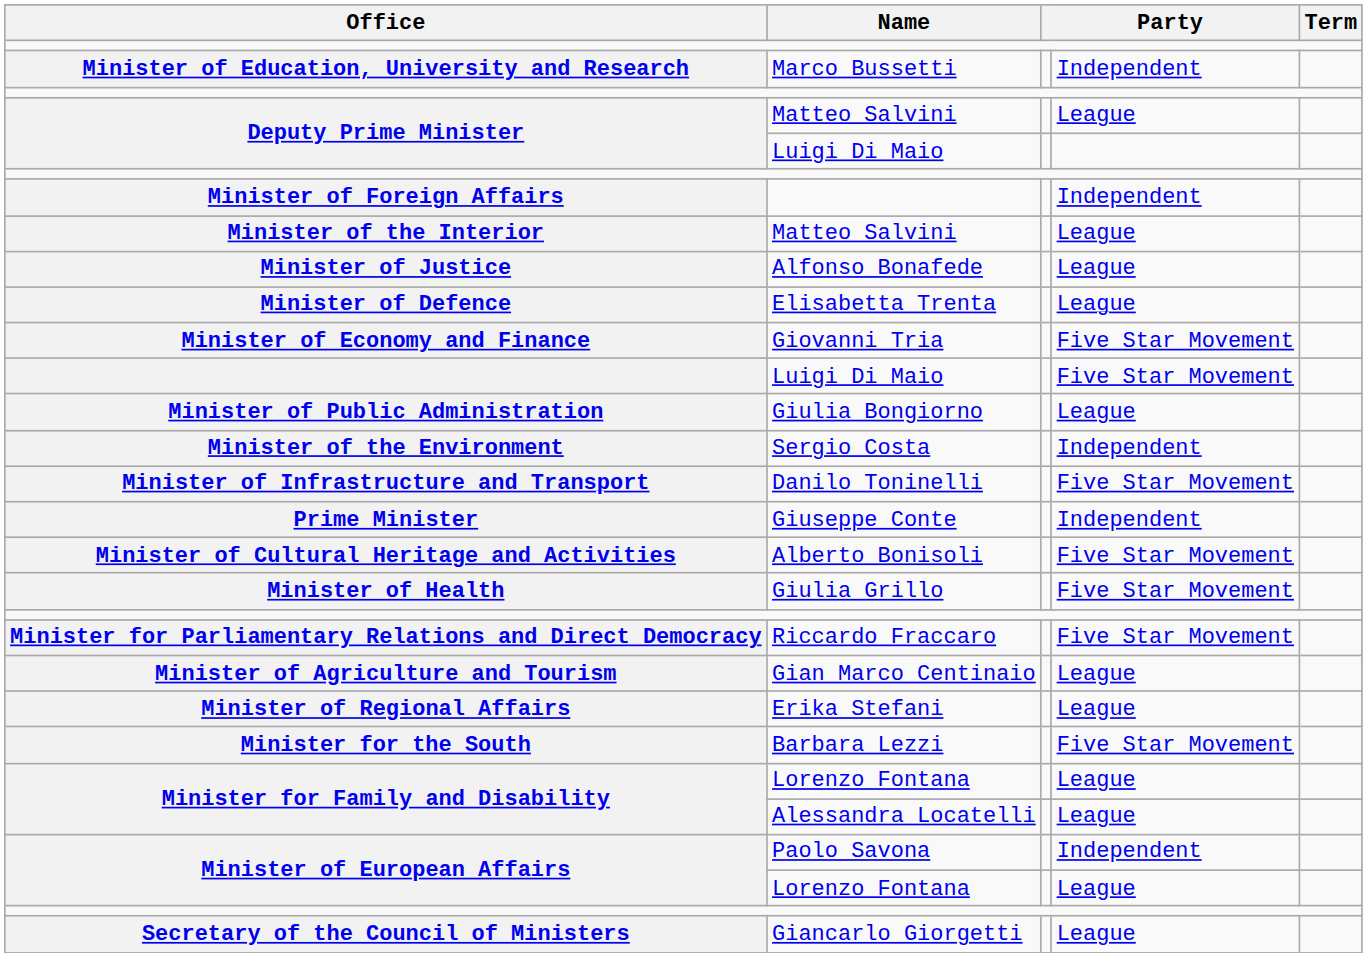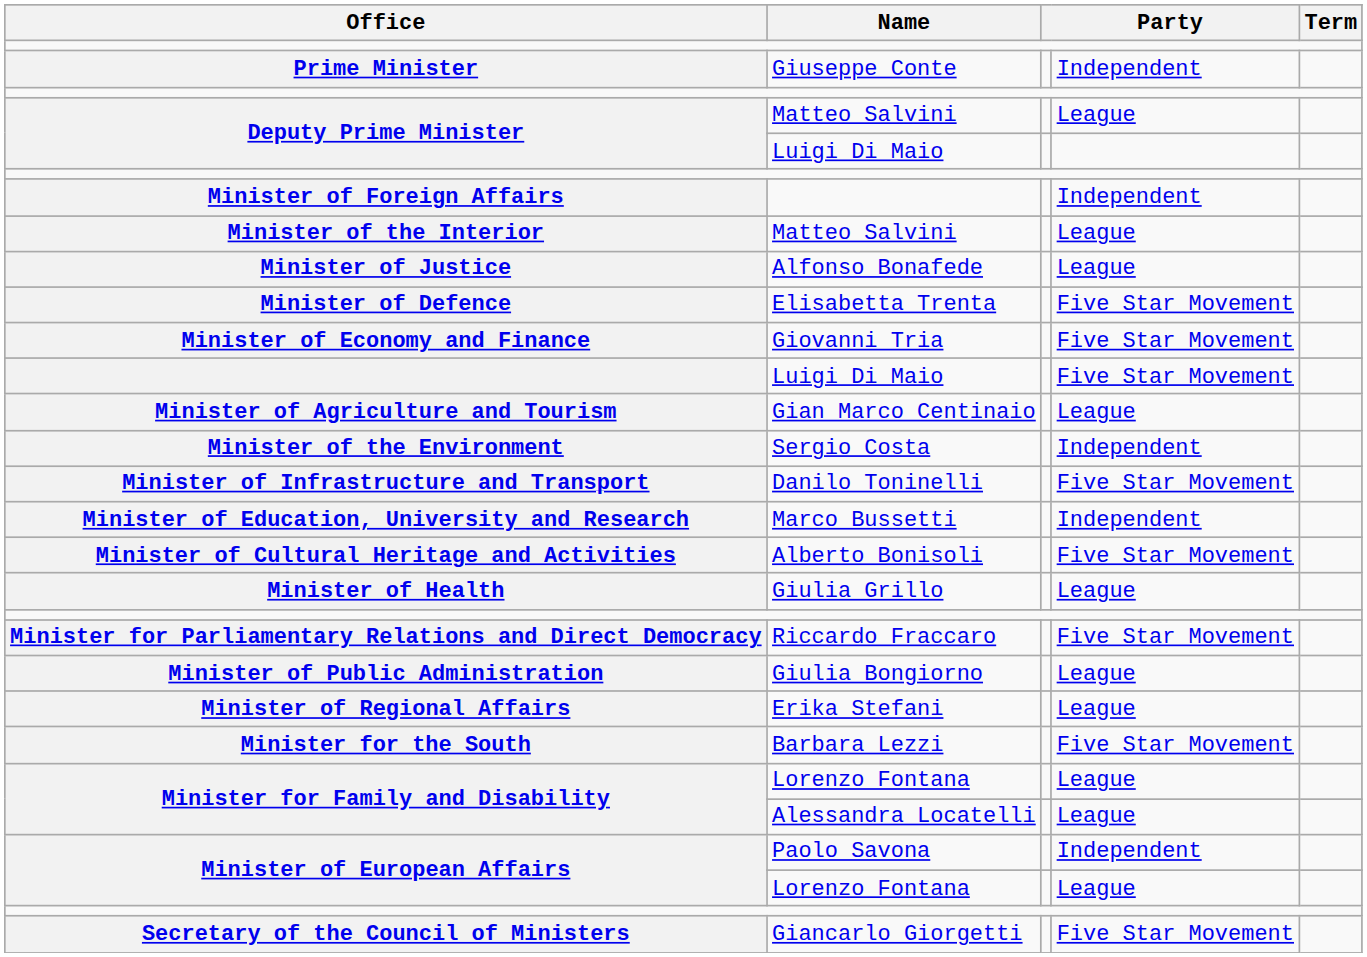rows swapped: Prime Minister <-> Minister of Education, University and Research
Minister of Defence | column 4: League -> Five Star Movement
rows swapped: Minister of Agriculture and Tourism <-> Minister of Public Administration
Minister of Health | column 4: Five Star Movement -> League
Secretary of the Council of Ministers | column 4: League -> Five Star Movement
